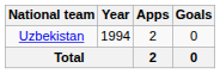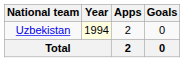Uzbekistan | Year: no background -> lightyellow background
